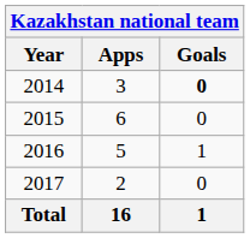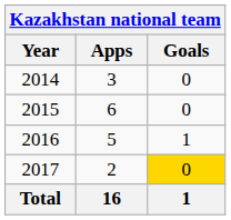2014 | Goals: bold -> normal
2017 | Goals: no background -> gold background
